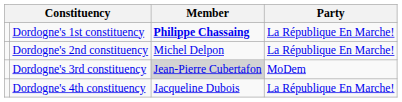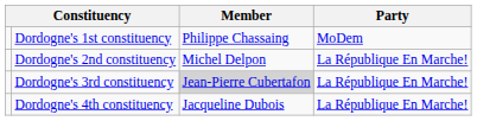Dordogne's 1st constituency | Member: bold -> normal
Dordogne's 1st constituency | Party: La République En Marche! -> MoDem
Dordogne's 3rd constituency | Party: MoDem -> La République En Marche!
